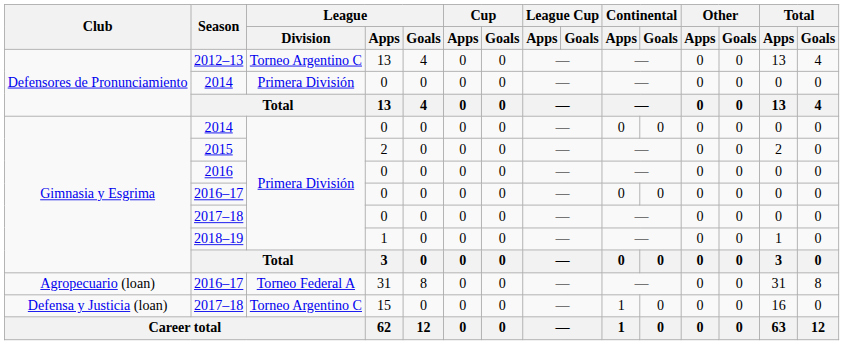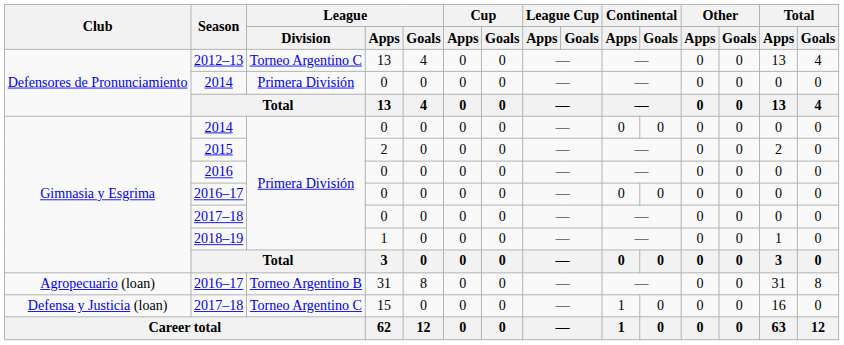Agropecuario (loan) / 2016–17 | League / Division: Torneo Federal A -> Torneo Argentino B
